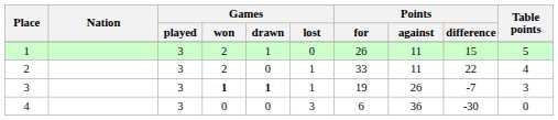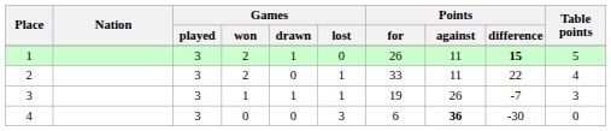row 3 | Points / difference: normal -> bold
row 5 | Games / won: bold -> normal
row 5 | Games / drawn: bold -> normal
row 6 | Points / against: normal -> bold
